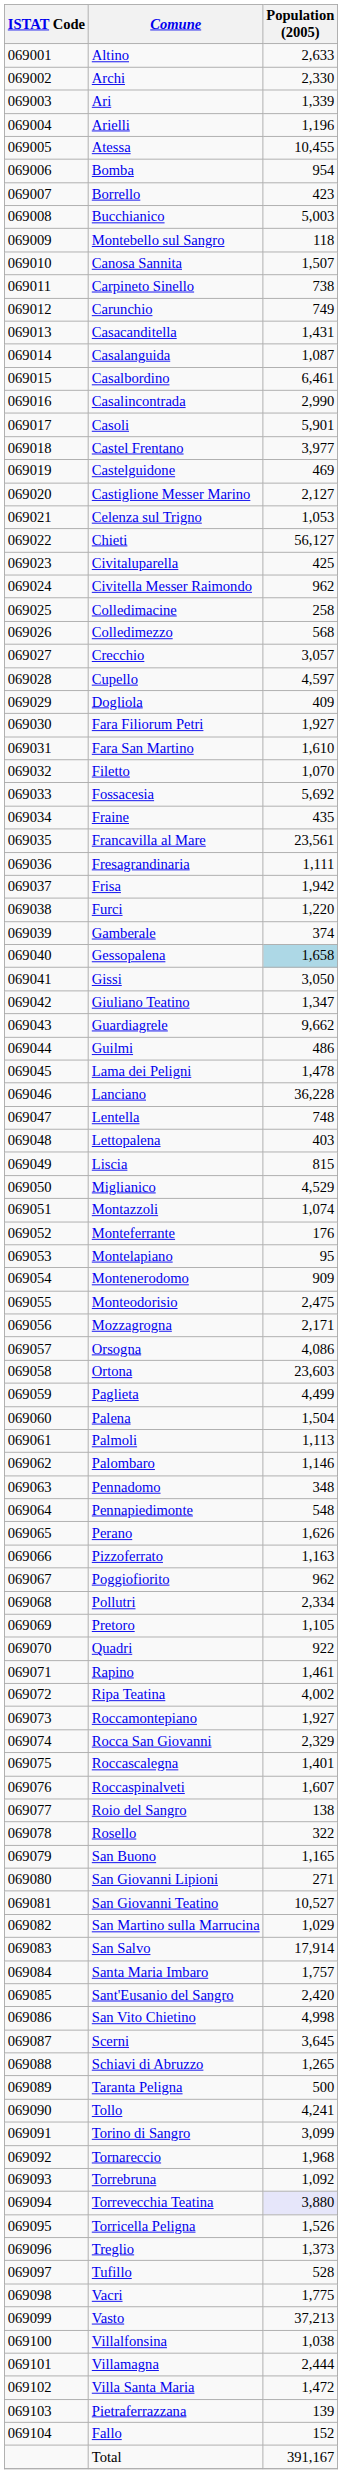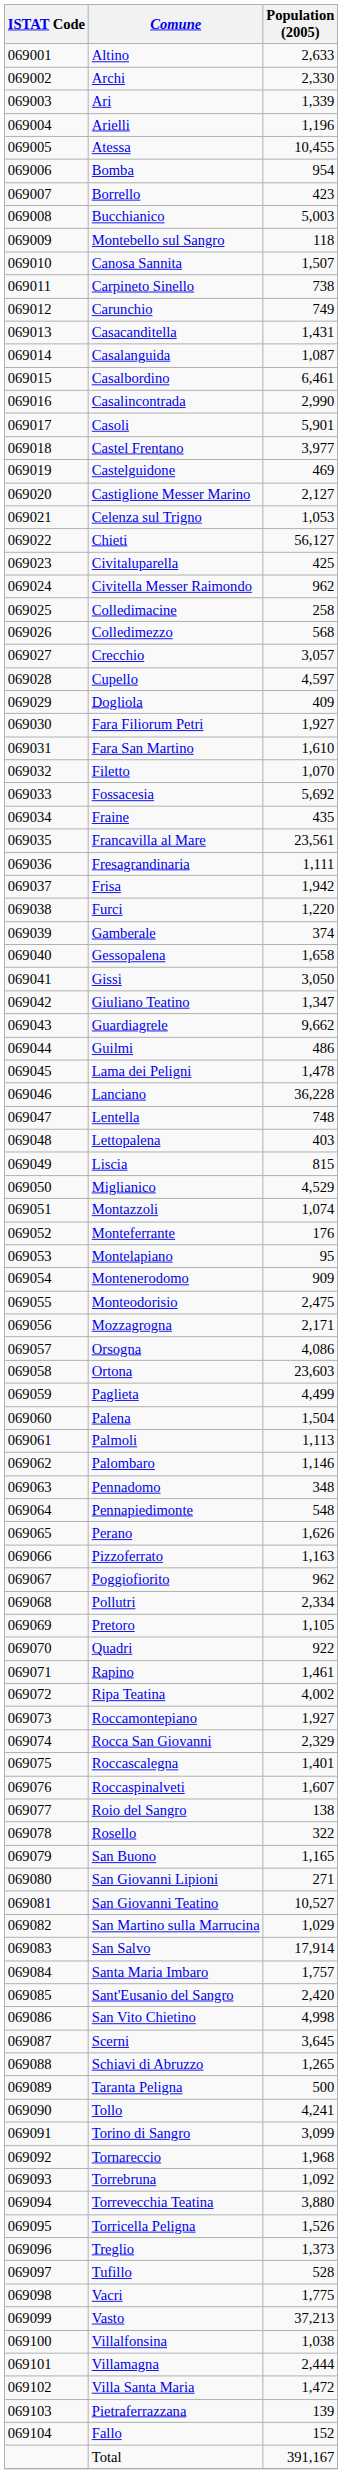Gessopalena | Population (2005): lightblue background -> no background
Torrevecchia Teatina | Population (2005): lavender background -> no background
